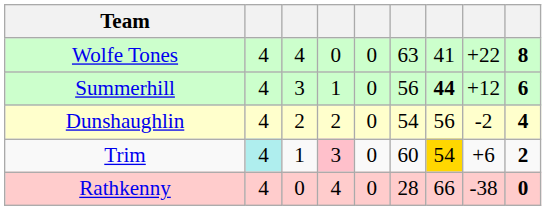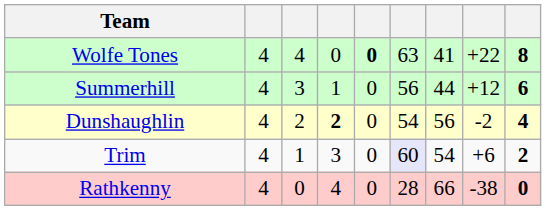Wolfe Tones | column 5: normal -> bold
Summerhill | column 7: bold -> normal
Dunshaughlin | column 4: normal -> bold
Trim | column 2: paleturquoise background -> no background
Trim | column 4: pink background -> no background
Trim | column 6: no background -> lavender background
Trim | column 7: gold background -> no background
